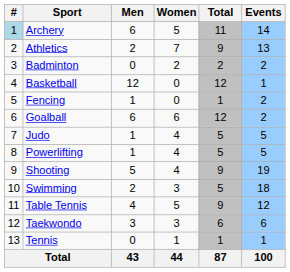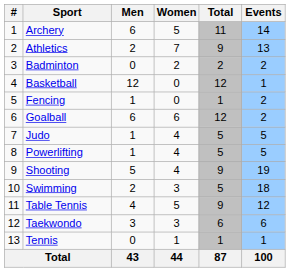Archery | #: lightblue background -> no background
